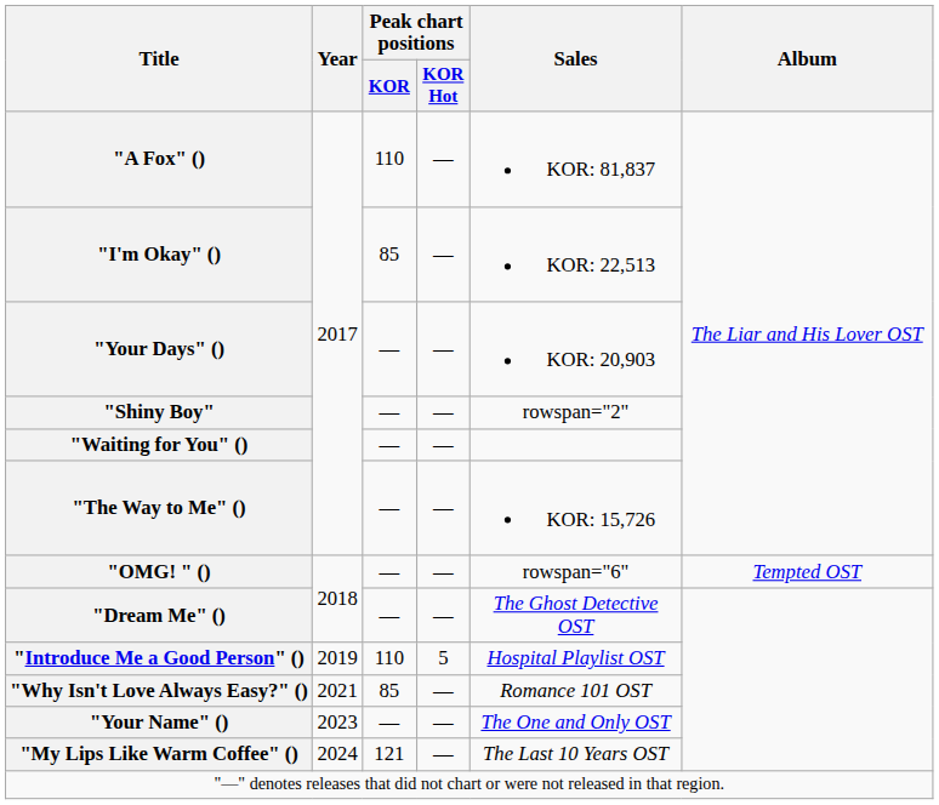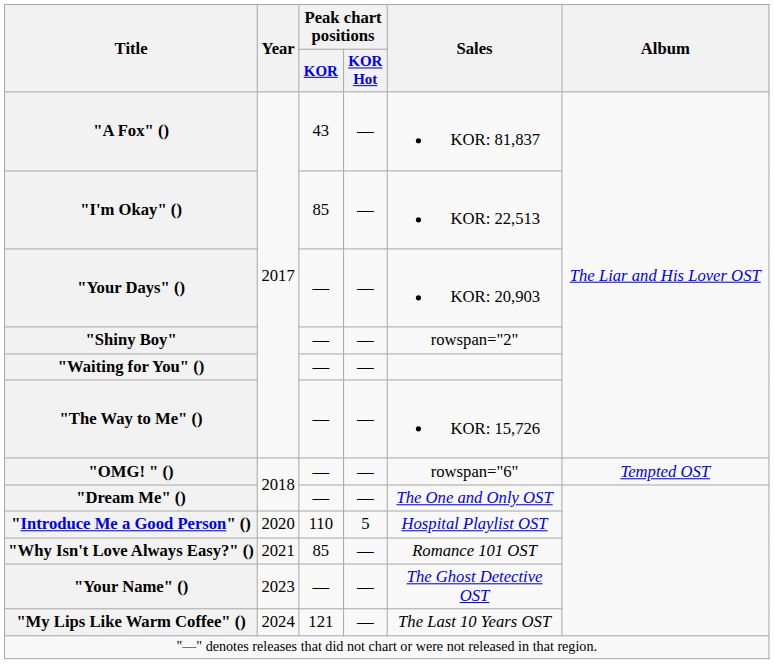"A Fox" () | Peak chart positions / KOR: 110 -> 43
"Dream Me" () | Sales: The Ghost Detective OST -> The One and Only OST
"Introduce Me a Good Person" () | Year: 2019 -> 2020
"Your Name" () | Sales: The One and Only OST -> The Ghost Detective OST
